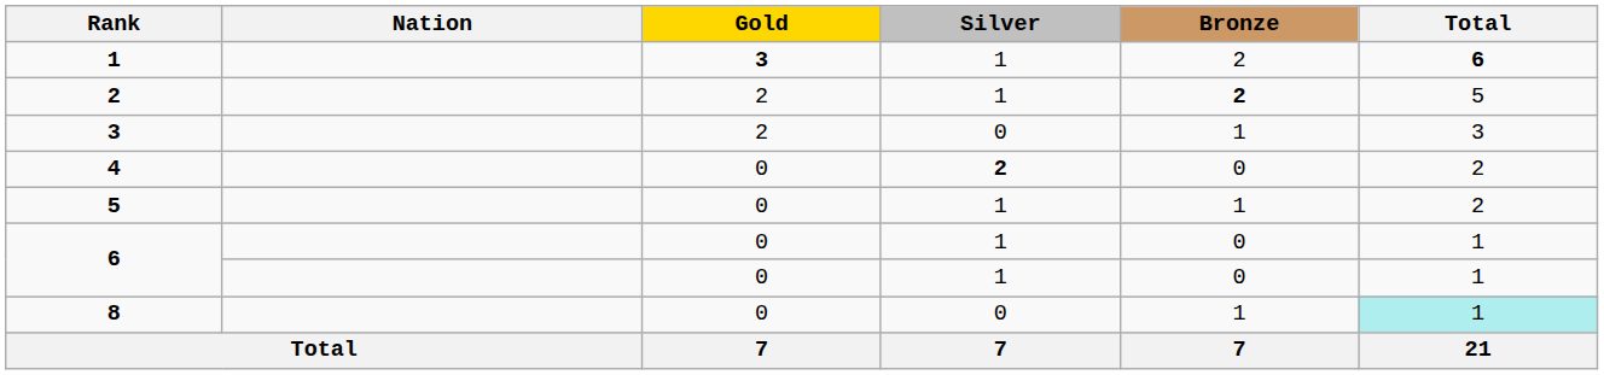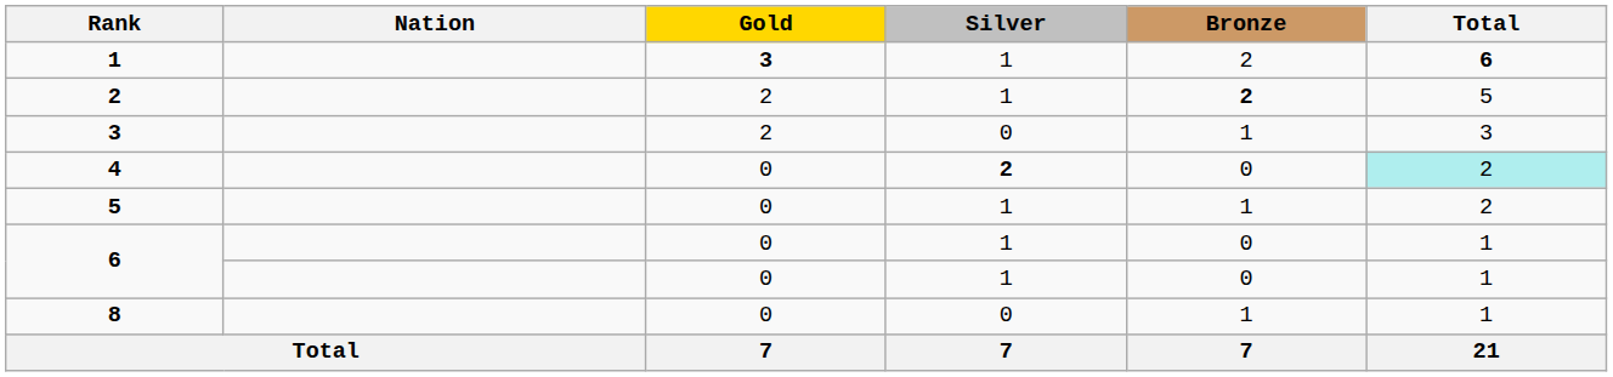4 | Total: no background -> paleturquoise background
8 | Total: paleturquoise background -> no background
